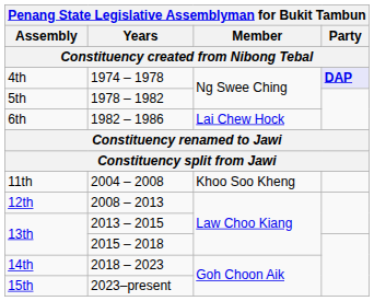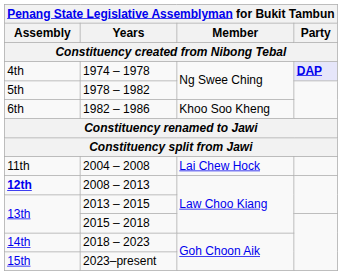1982 – 1986 | Member: Lai Chew Hock -> Khoo Soo Kheng
2004 – 2008 | Member: Khoo Soo Kheng -> Lai Chew Hock
2008 – 2013 | Assembly: normal -> bold
